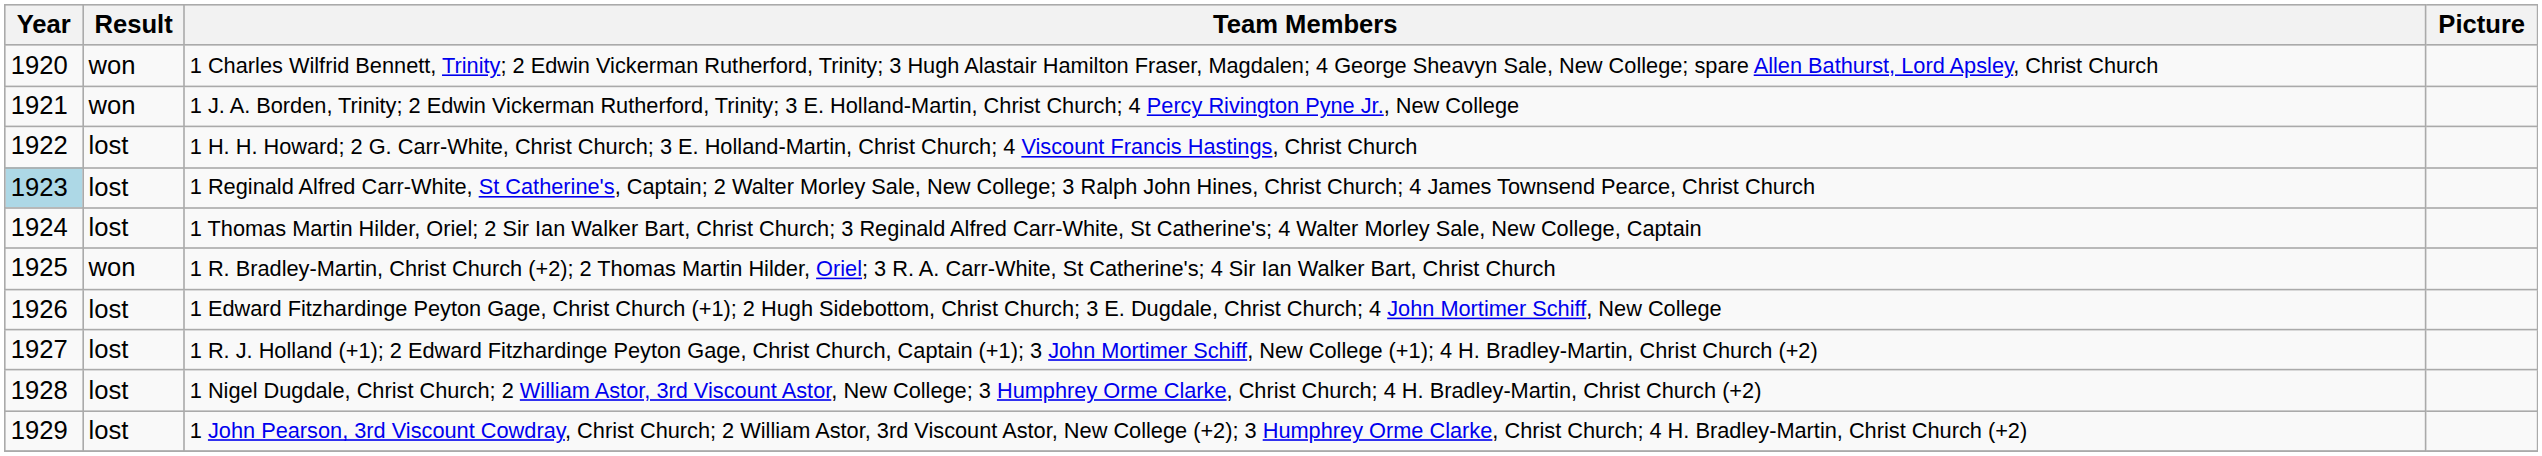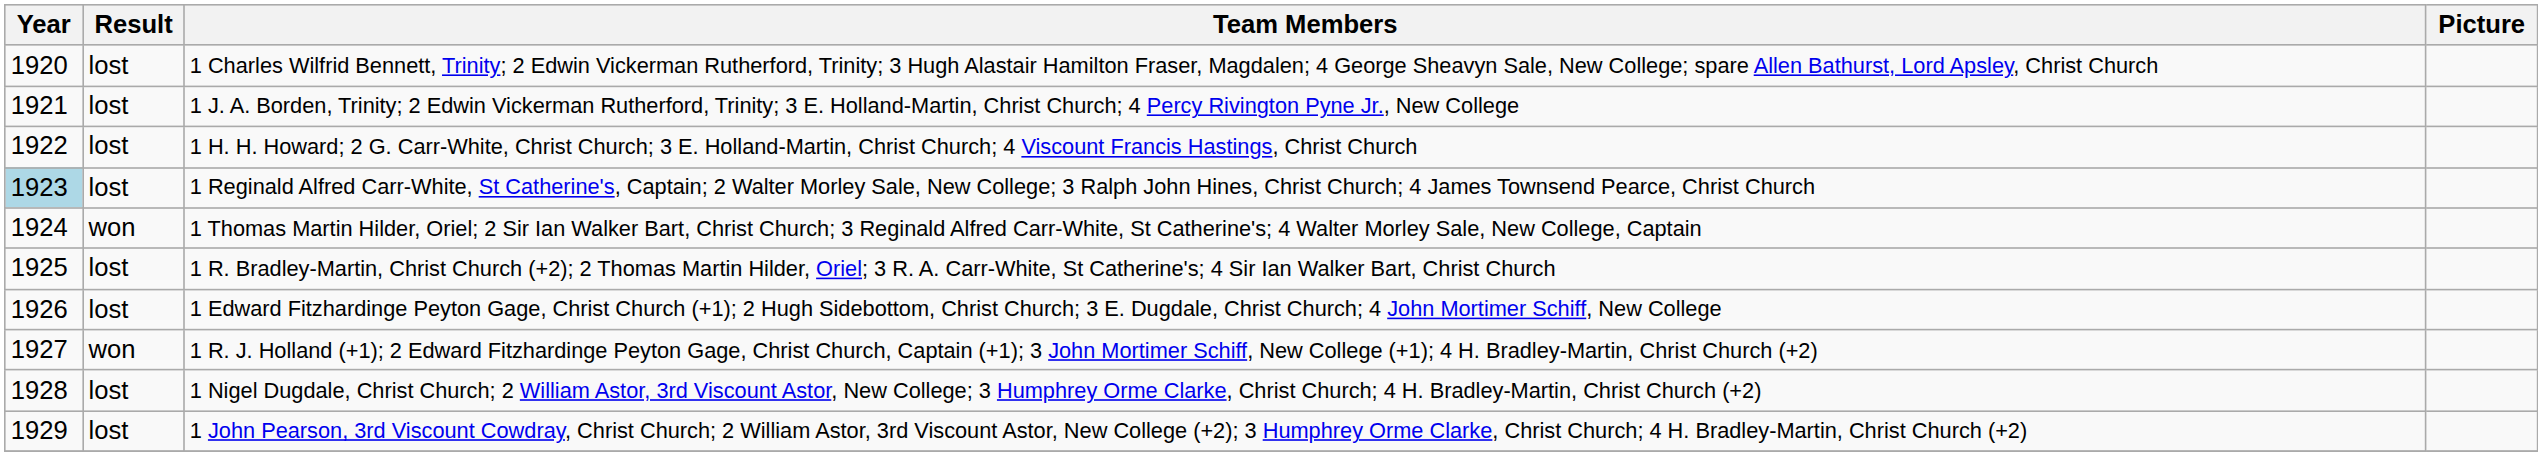row 2 | Result: won -> lost
row 3 | Result: won -> lost
row 6 | Result: lost -> won
row 7 | Result: won -> lost
row 9 | Result: lost -> won
